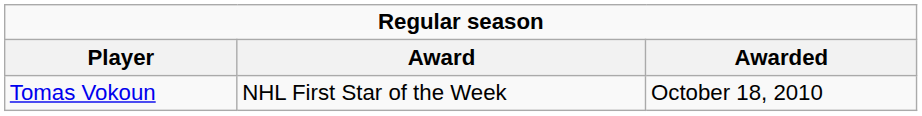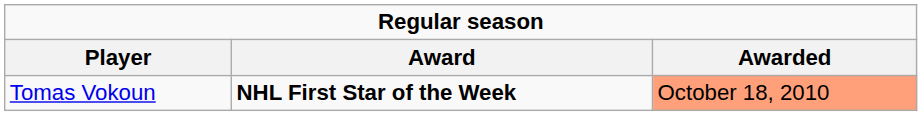Tomas Vokoun | Award: normal -> bold
Tomas Vokoun | Awarded: no background -> lightsalmon background
